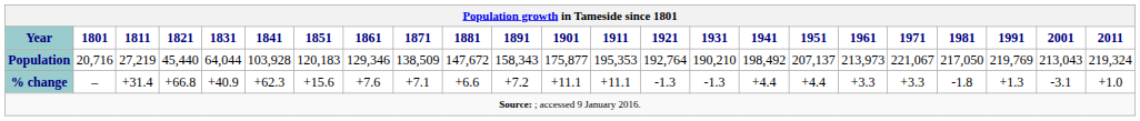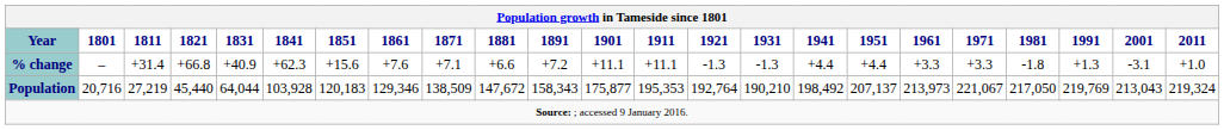rows swapped: Population <-> % change
